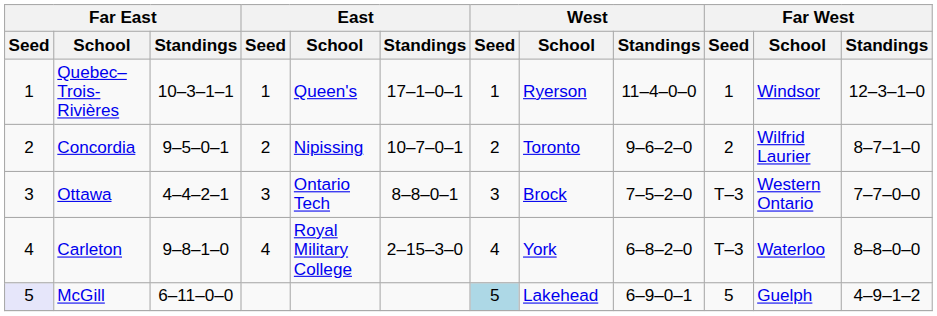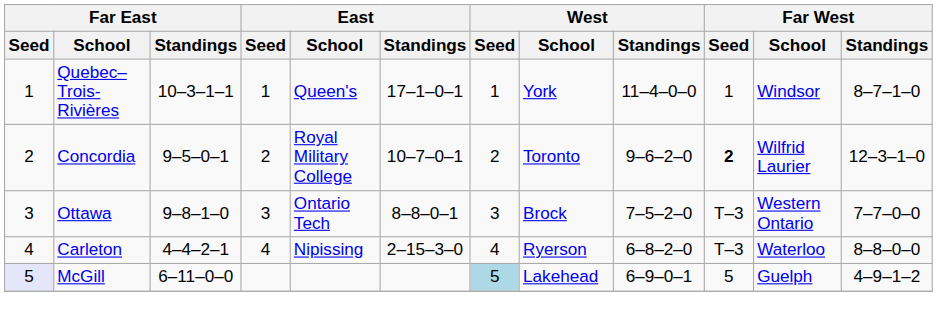Quebec–Trois-Rivières | West / School: Ryerson -> York
Quebec–Trois-Rivières | Far West / Standings: 12–3–1–0 -> 8–7–1–0
Concordia | East / School: Nipissing -> Royal Military College
Concordia | Far West / Seed: normal -> bold
Concordia | Far West / Standings: 8–7–1–0 -> 12–3–1–0
Ottawa | Far East / Standings: 4–4–2–1 -> 9–8–1–0
Carleton | Far East / Standings: 9–8–1–0 -> 4–4–2–1
Carleton | East / School: Royal Military College -> Nipissing
Carleton | West / School: York -> Ryerson
